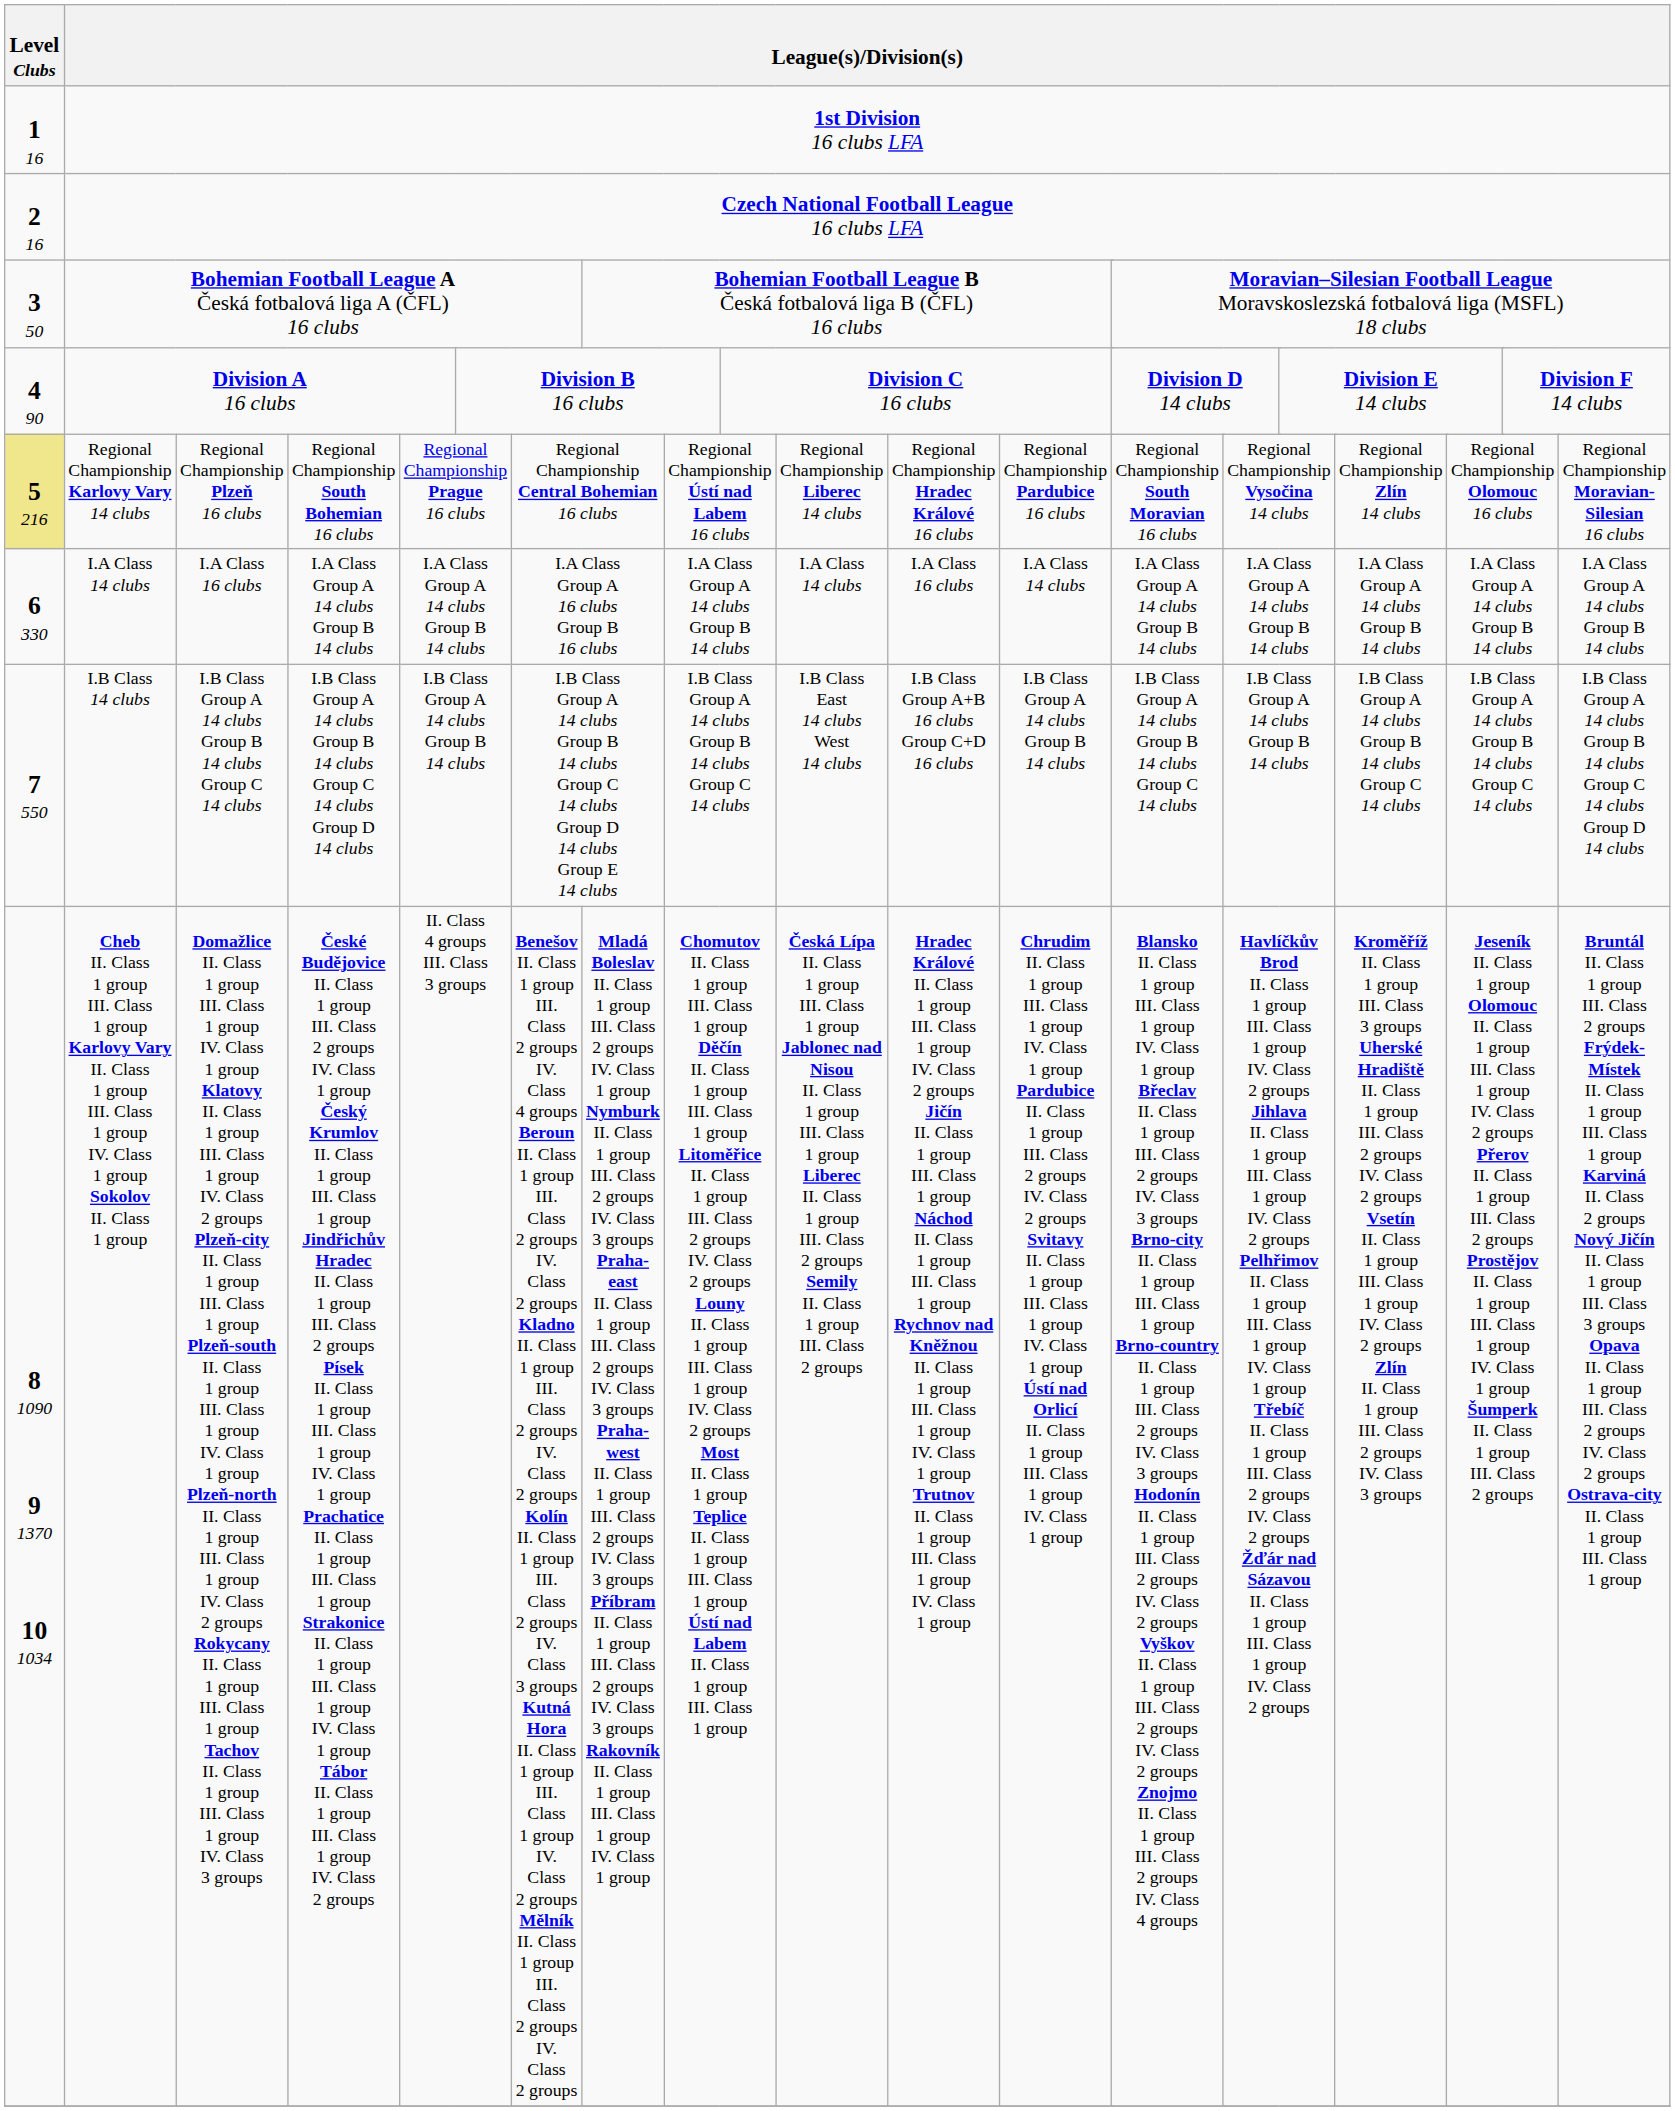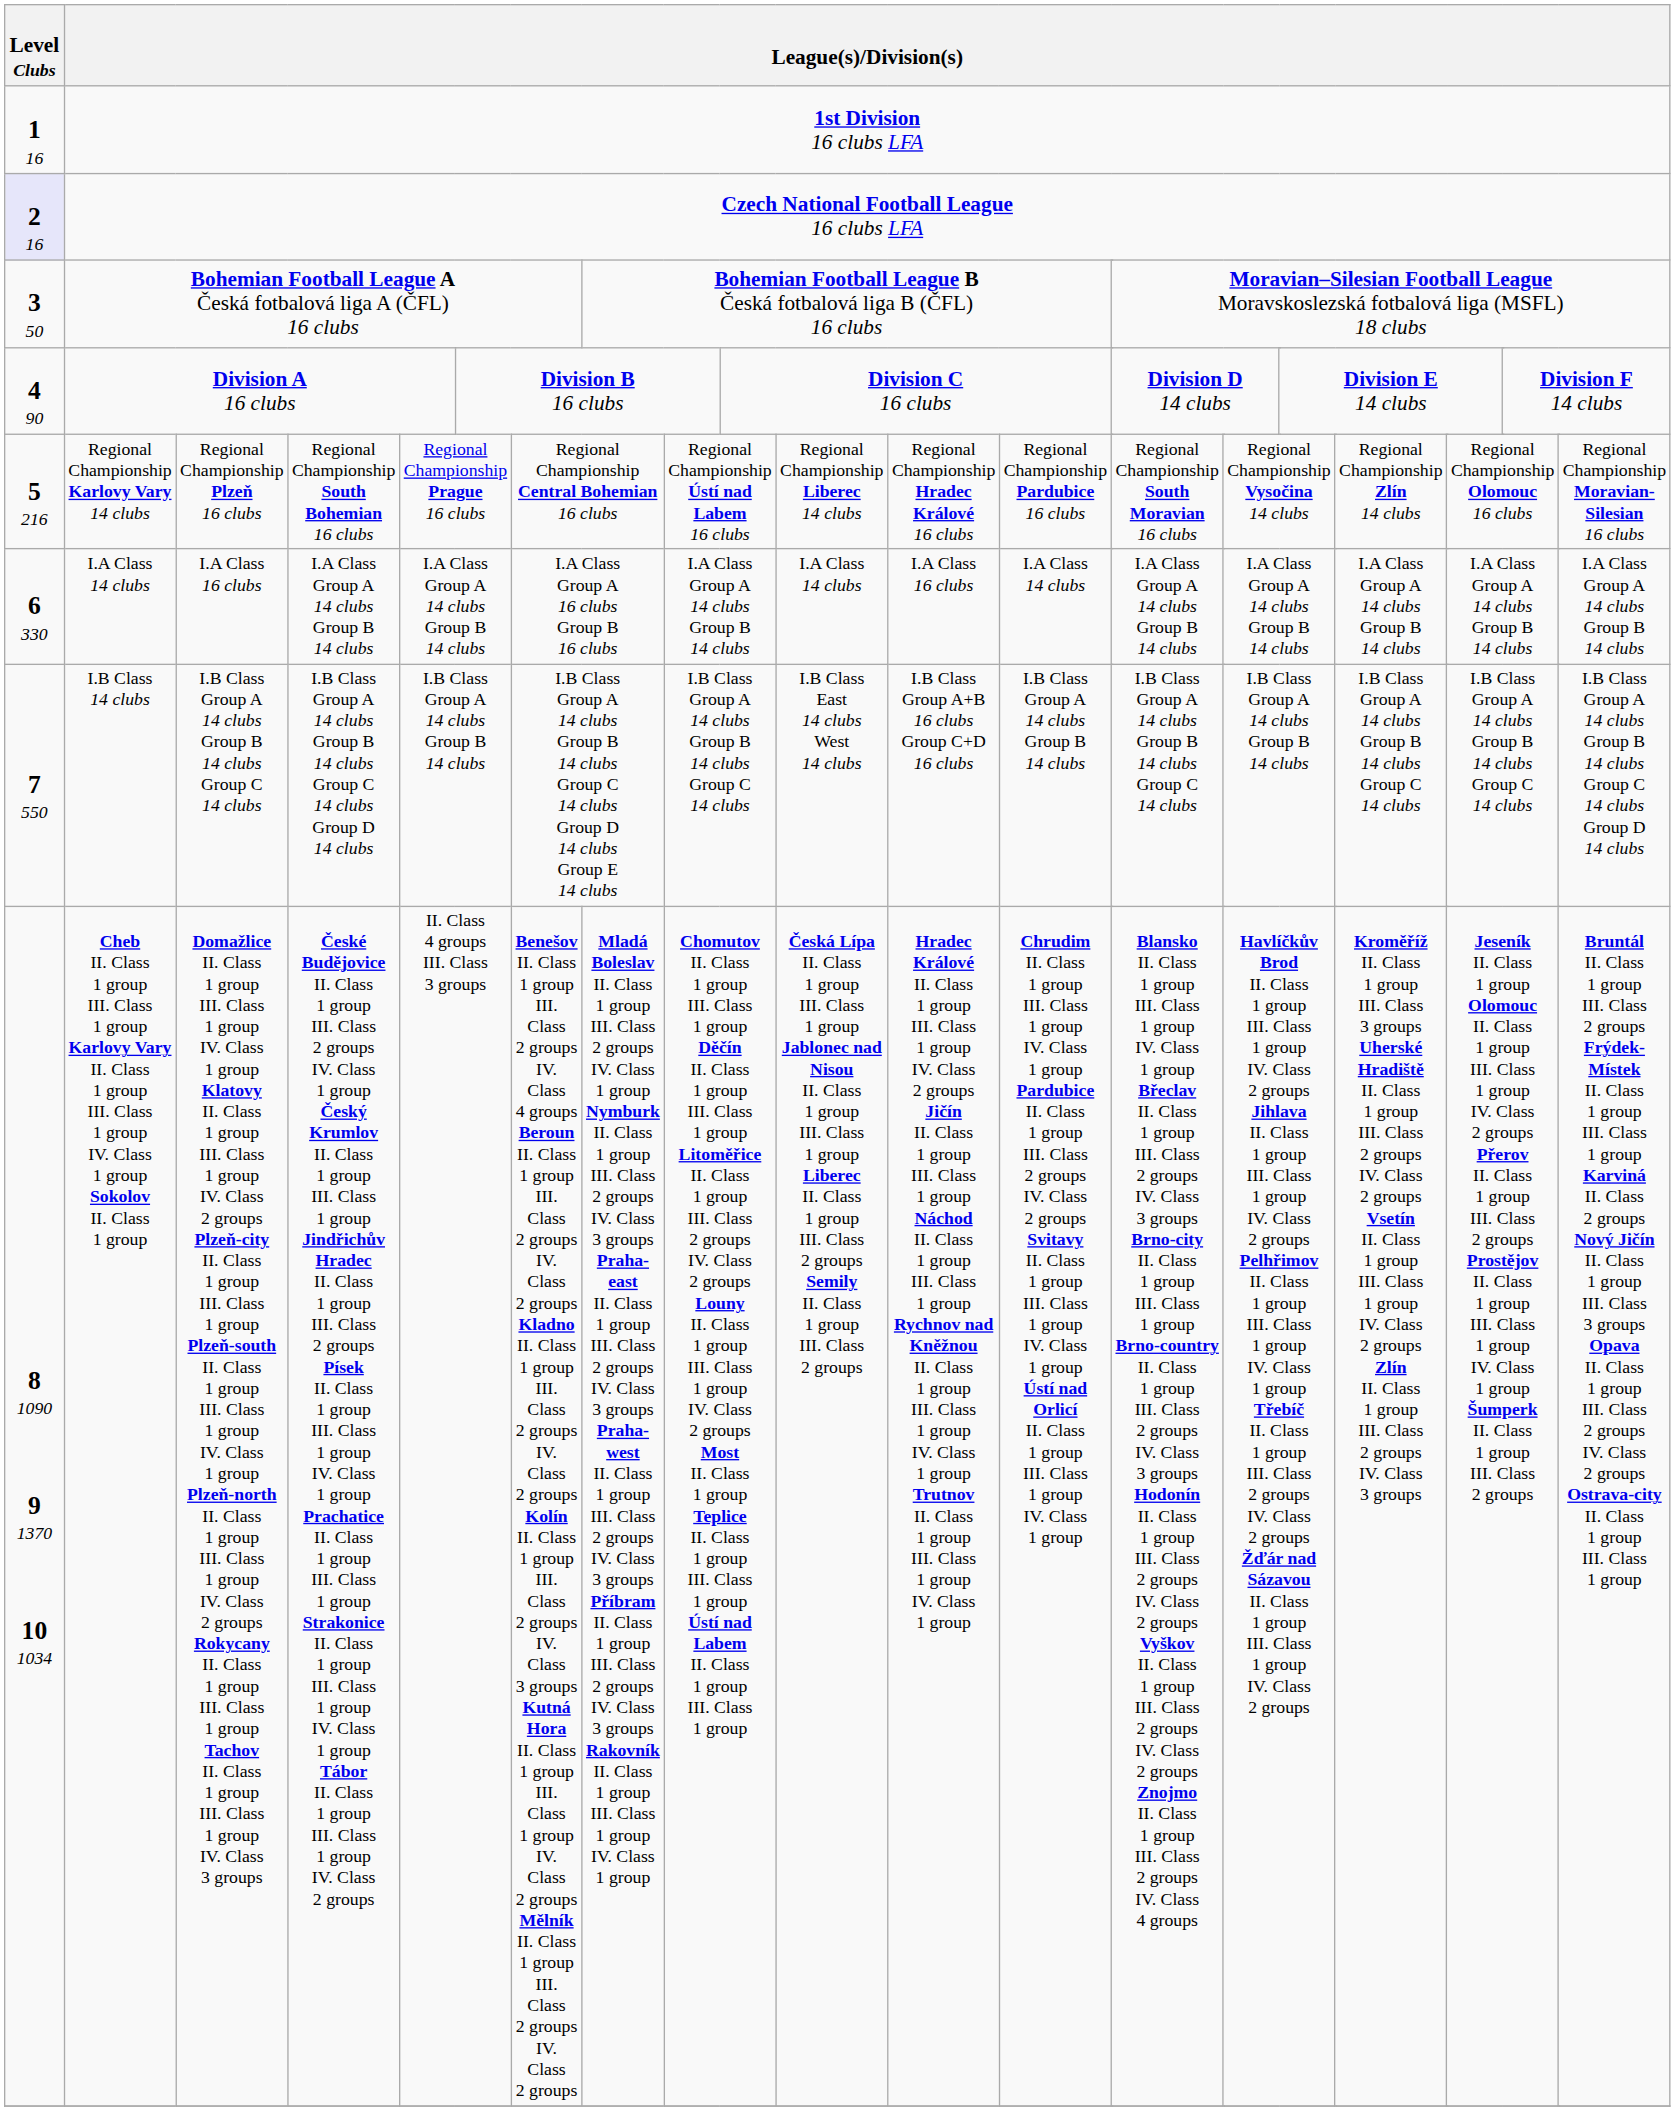Czech National Football League 16 clubs LFA | Level Clubs: no background -> lavender background
Regional Championship Karlovy Vary 14 clubs | Level Clubs: khaki background -> no background
